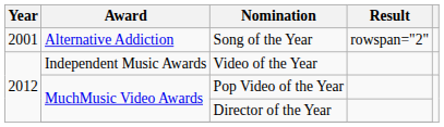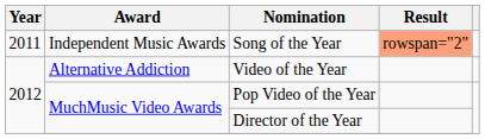Song of the Year | Year: 2001 -> 2011
Song of the Year | Award: Alternative Addiction -> Independent Music Awards
Song of the Year | Result: no background -> lightsalmon background
Video of the Year | Award: Independent Music Awards -> Alternative Addiction
